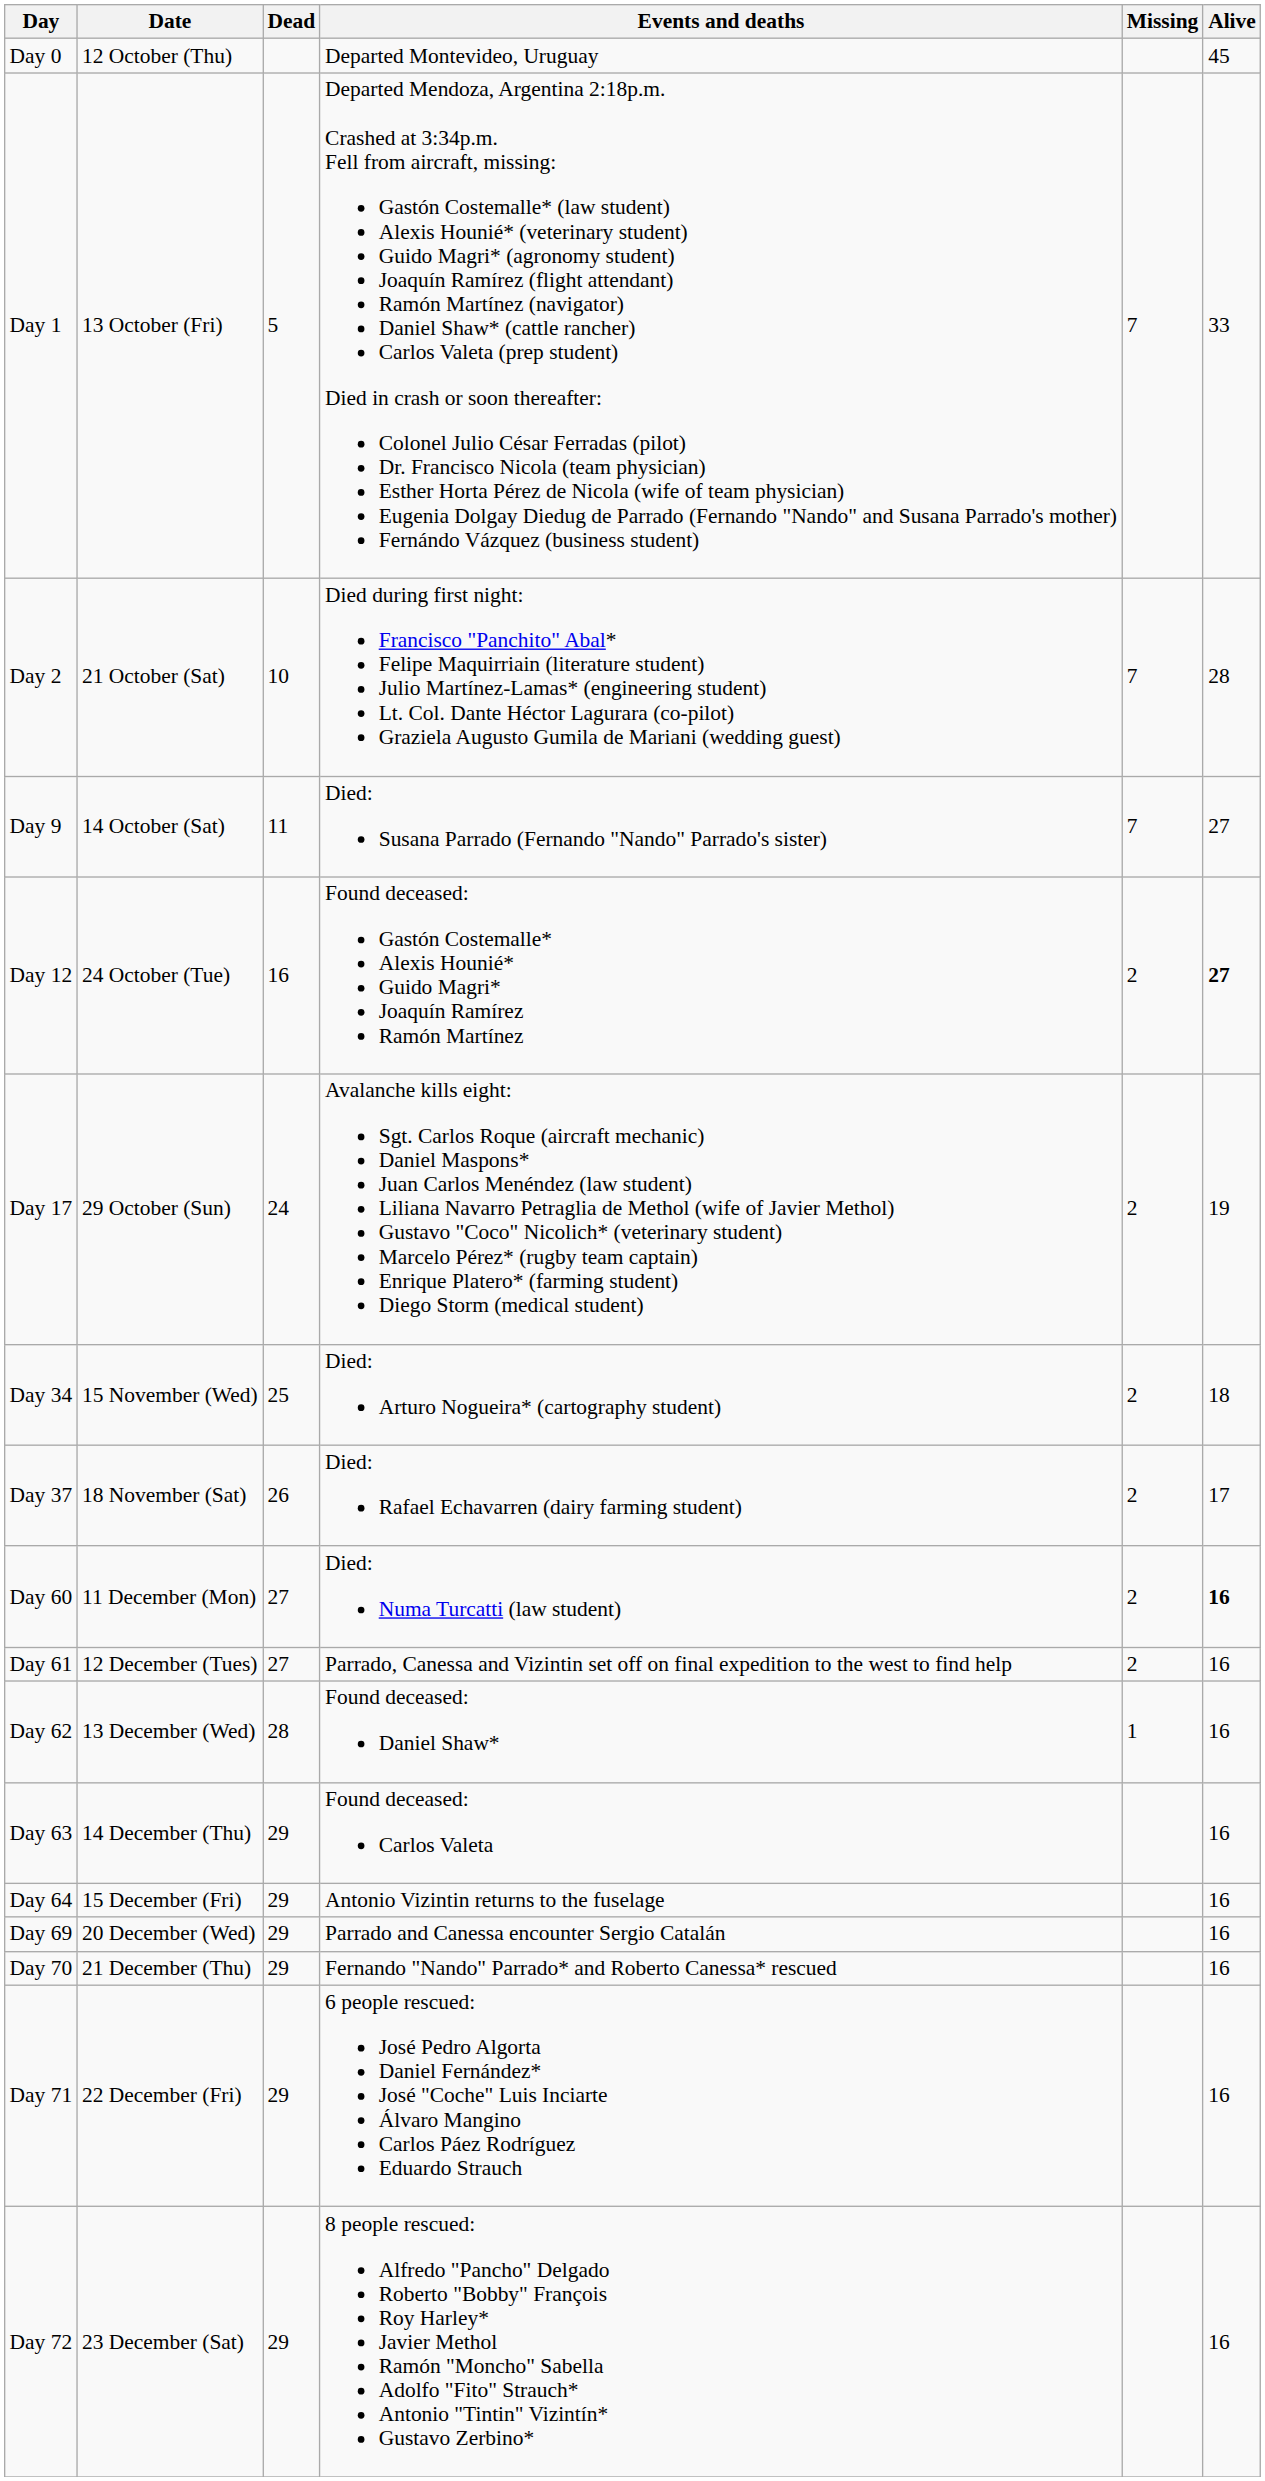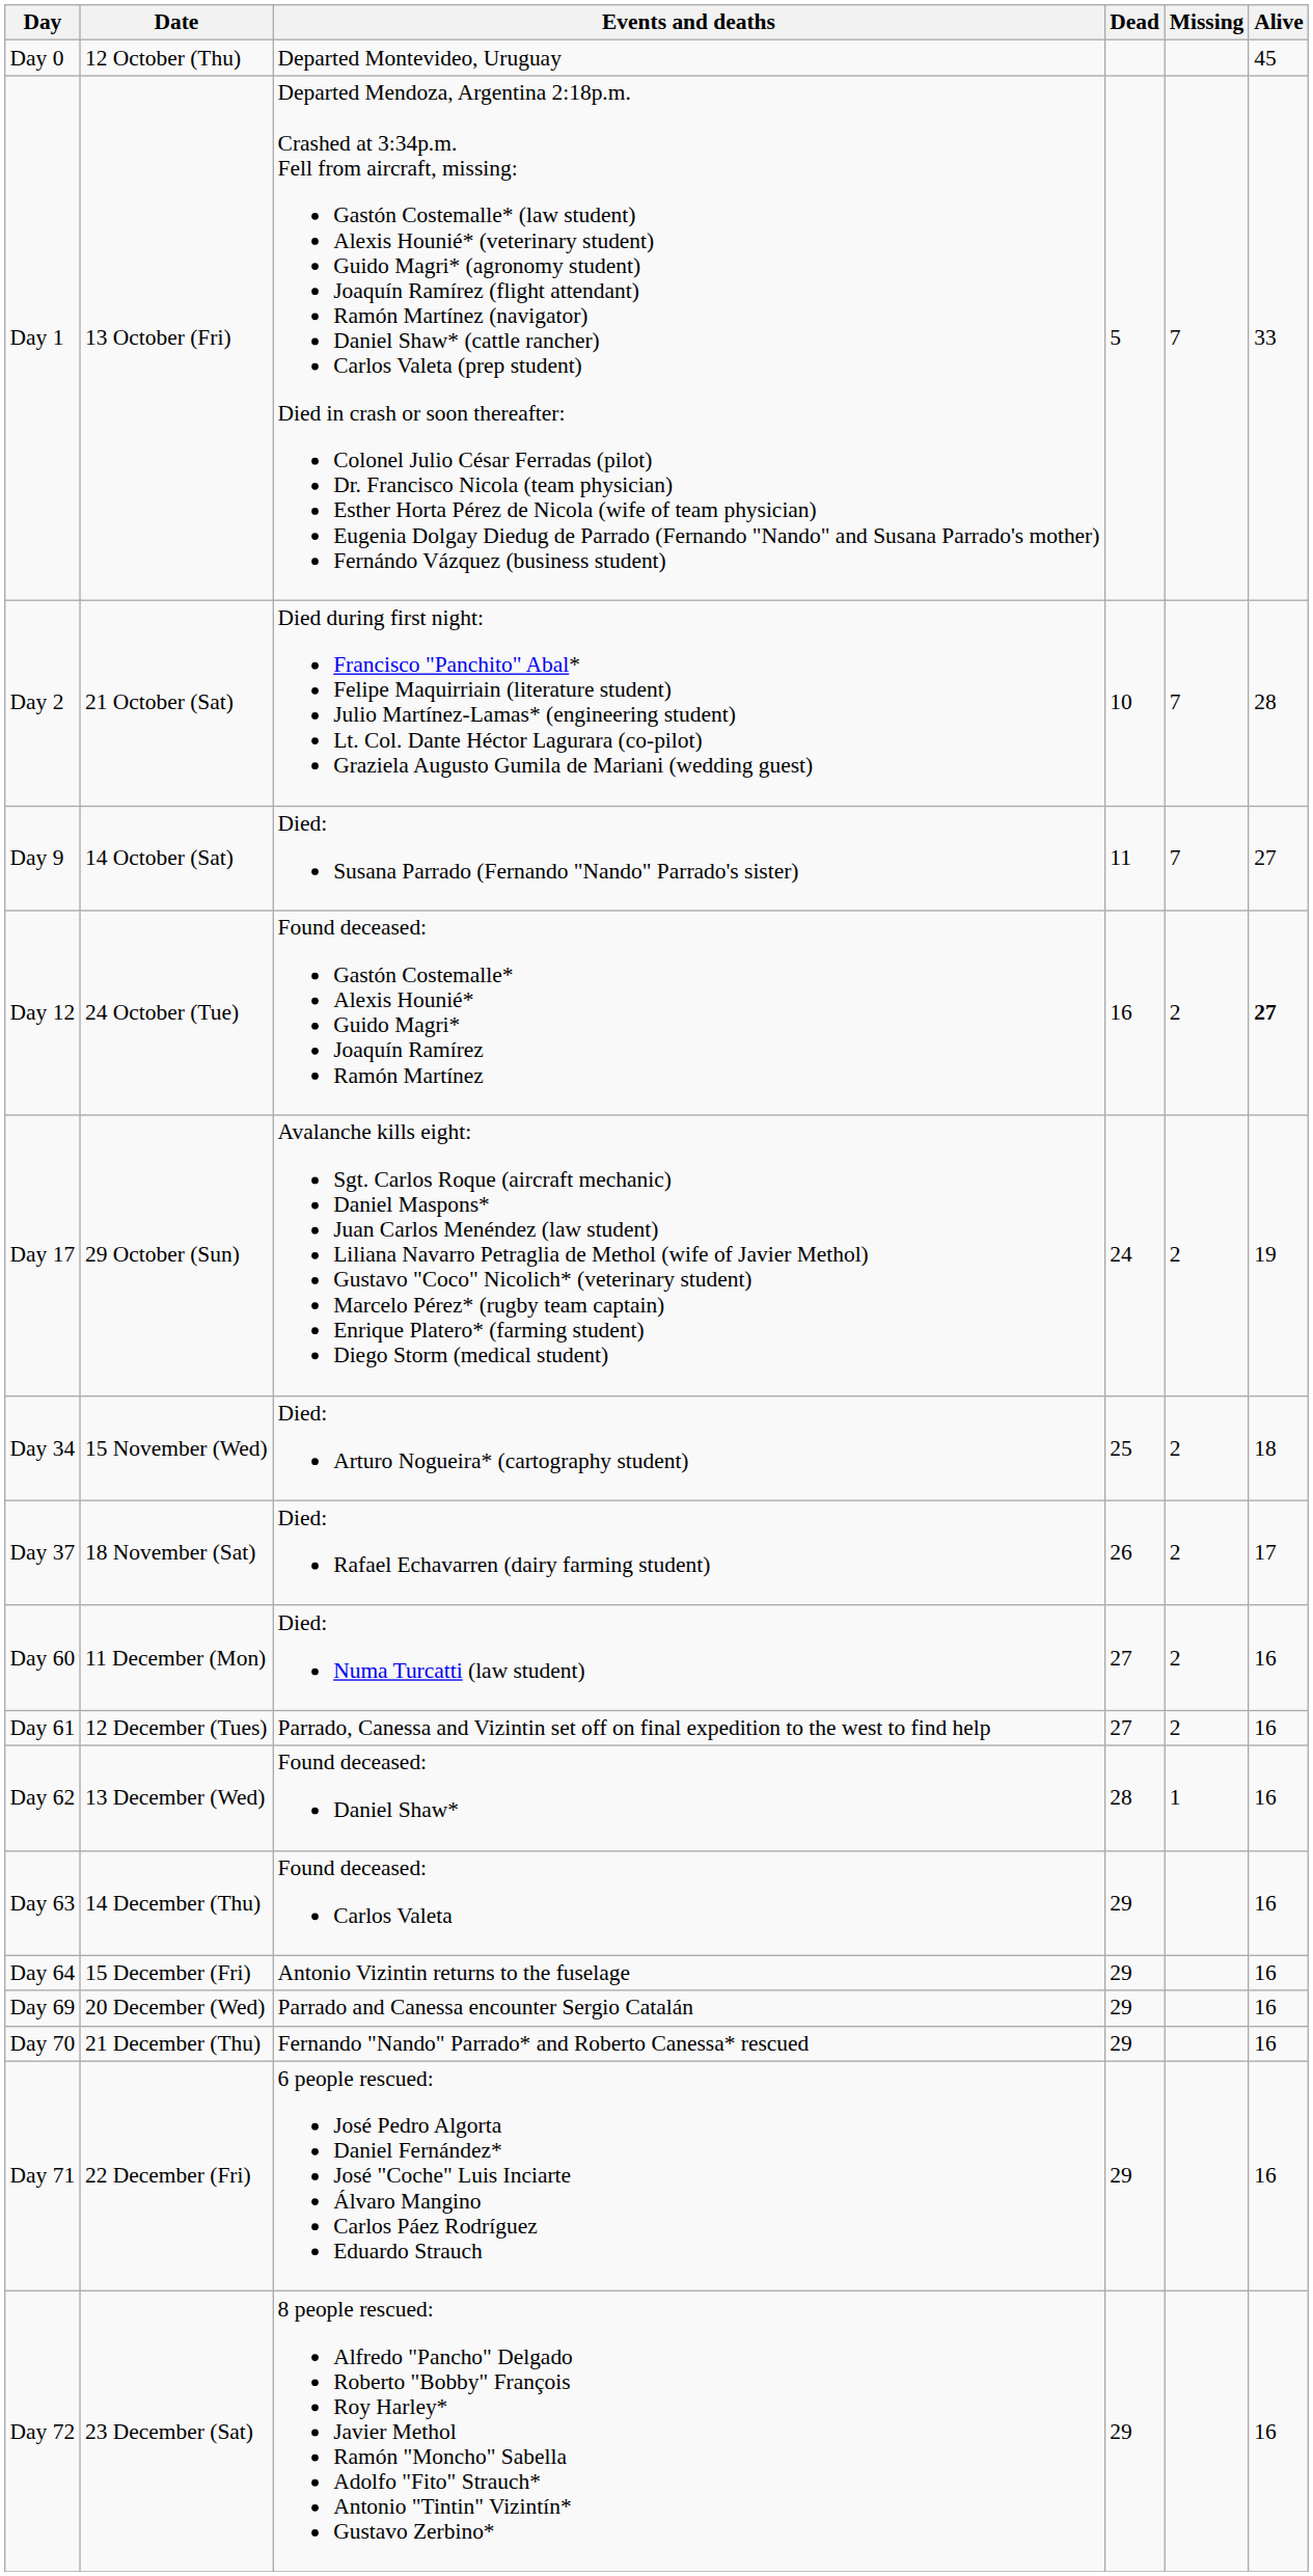columns swapped: Events and deaths <-> Dead
Day 60 | Alive: bold -> normal
